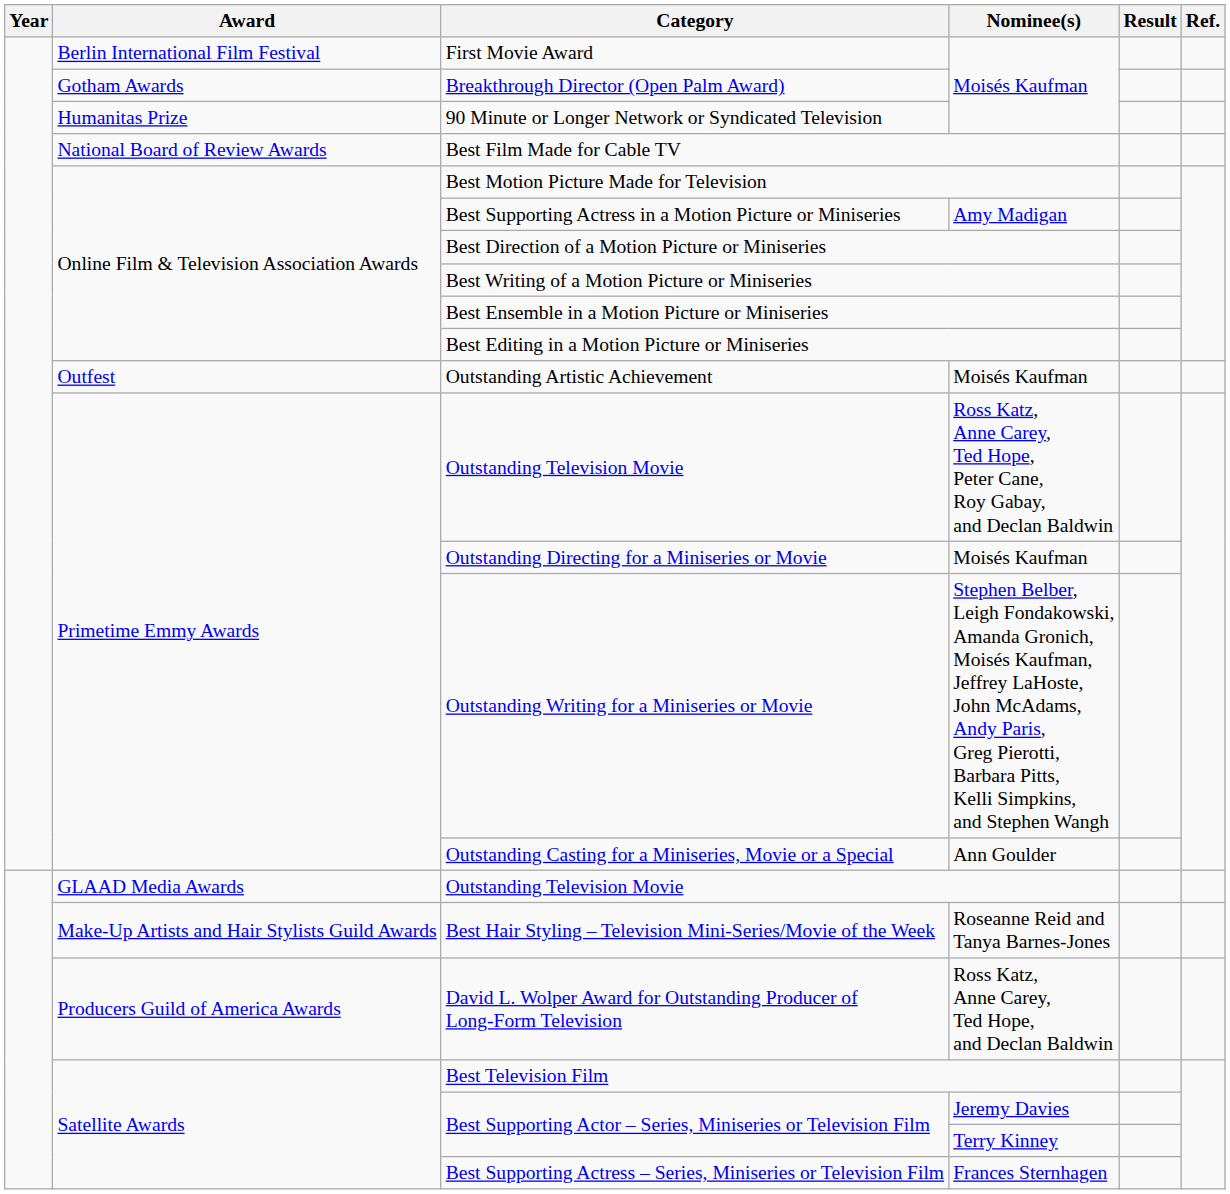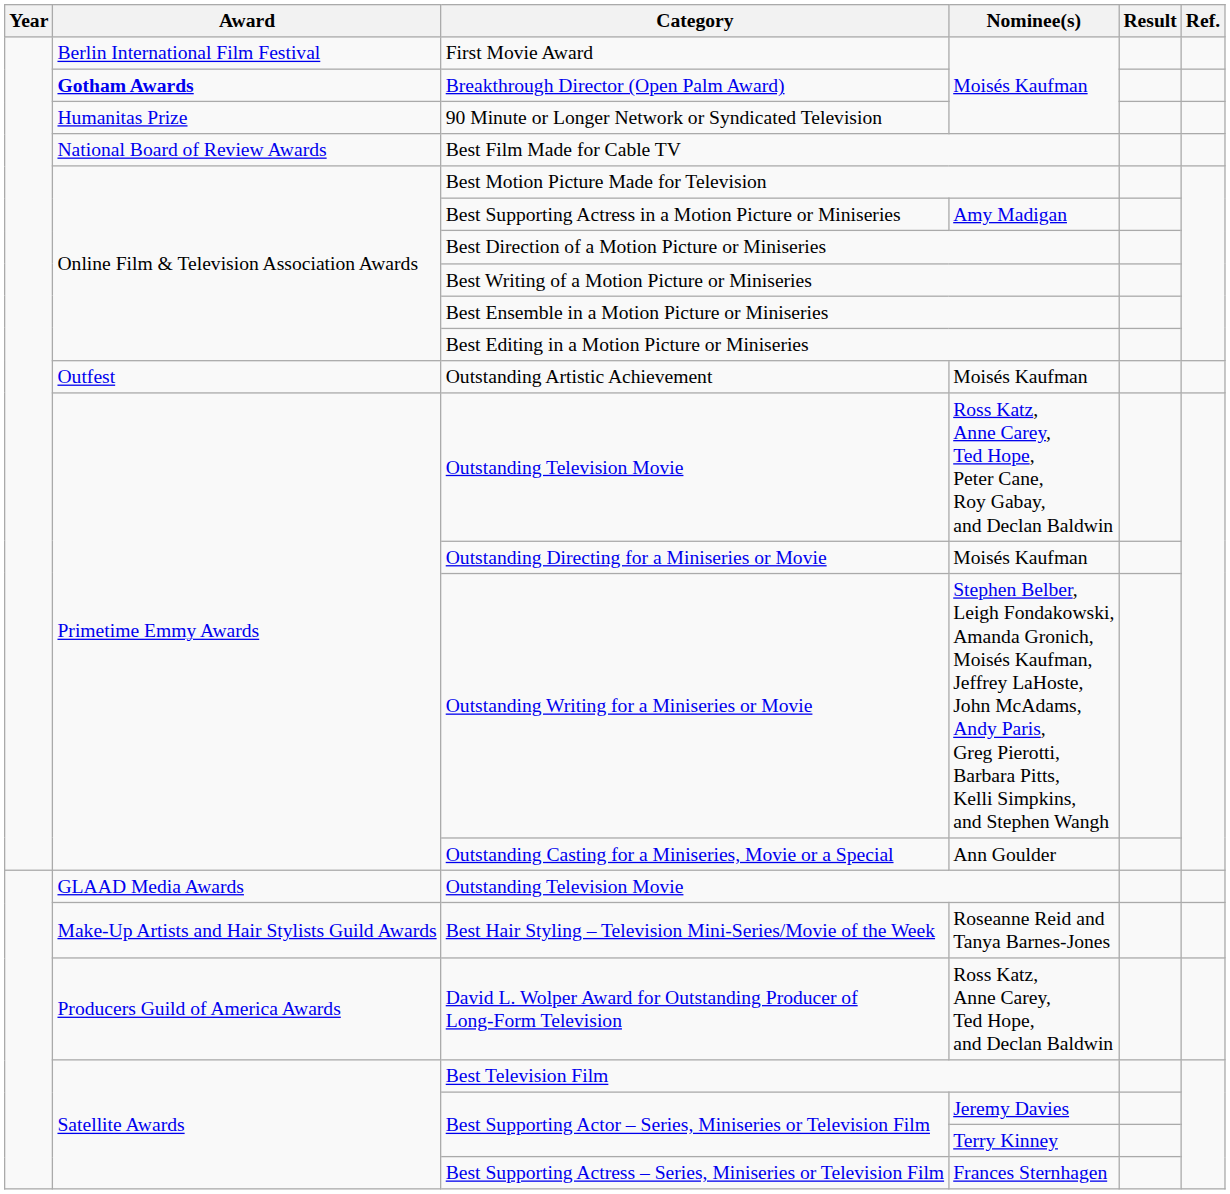Breakthrough Director (Open Palm Award) | Award: normal -> bold
